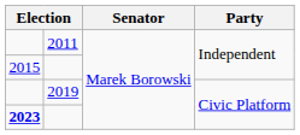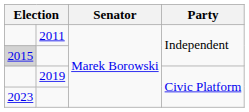2015 | column 1: no background -> lightgrey background
2023 | column 1: bold -> normal
